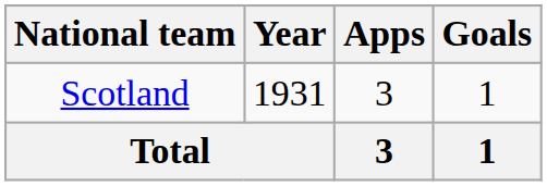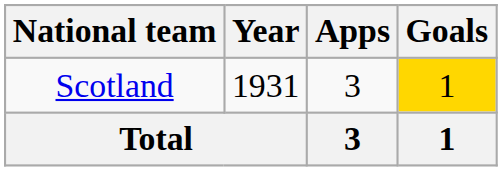Scotland | Goals: no background -> gold background
